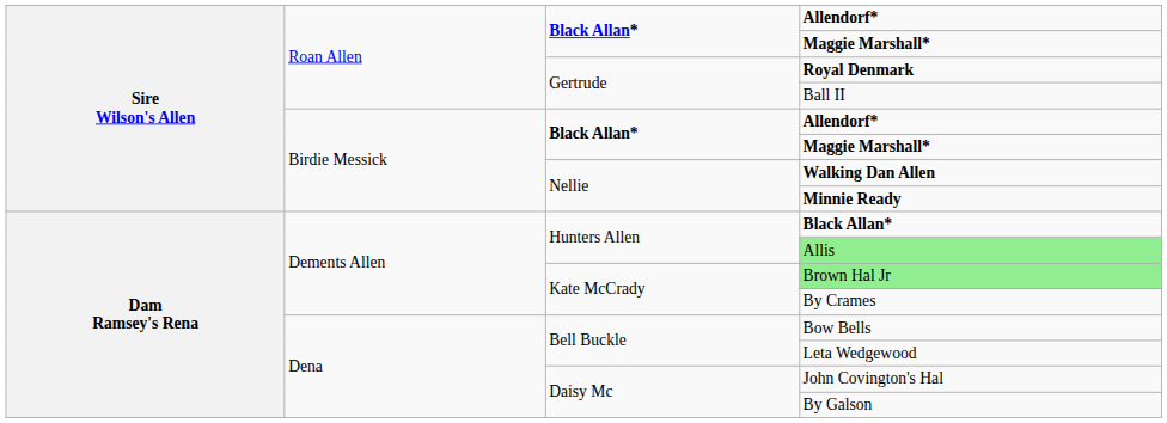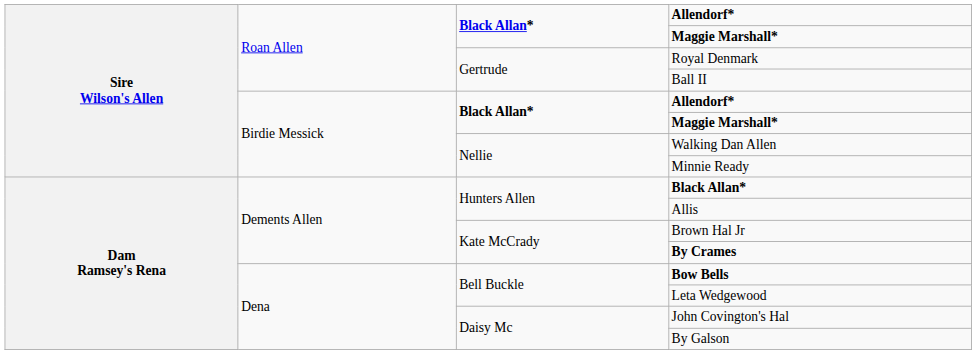Royal Denmark | column 4: bold -> normal
Walking Dan Allen | column 4: bold -> normal
Minnie Ready | column 4: bold -> normal
Allis | column 4: lightgreen background -> no background
Brown Hal Jr | column 4: lightgreen background -> no background
By Crames | column 4: normal -> bold
Bow Bells | column 4: normal -> bold
